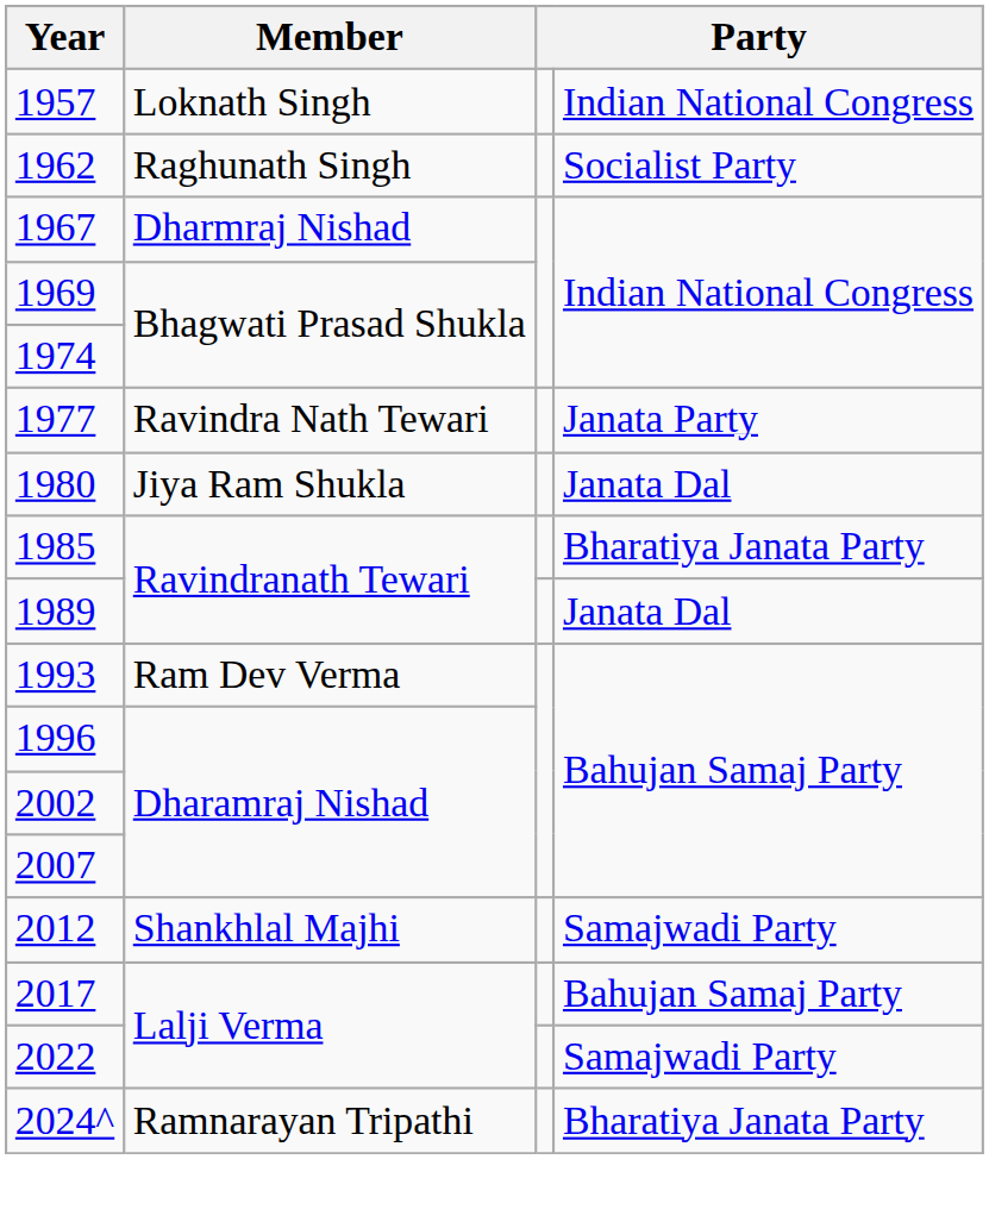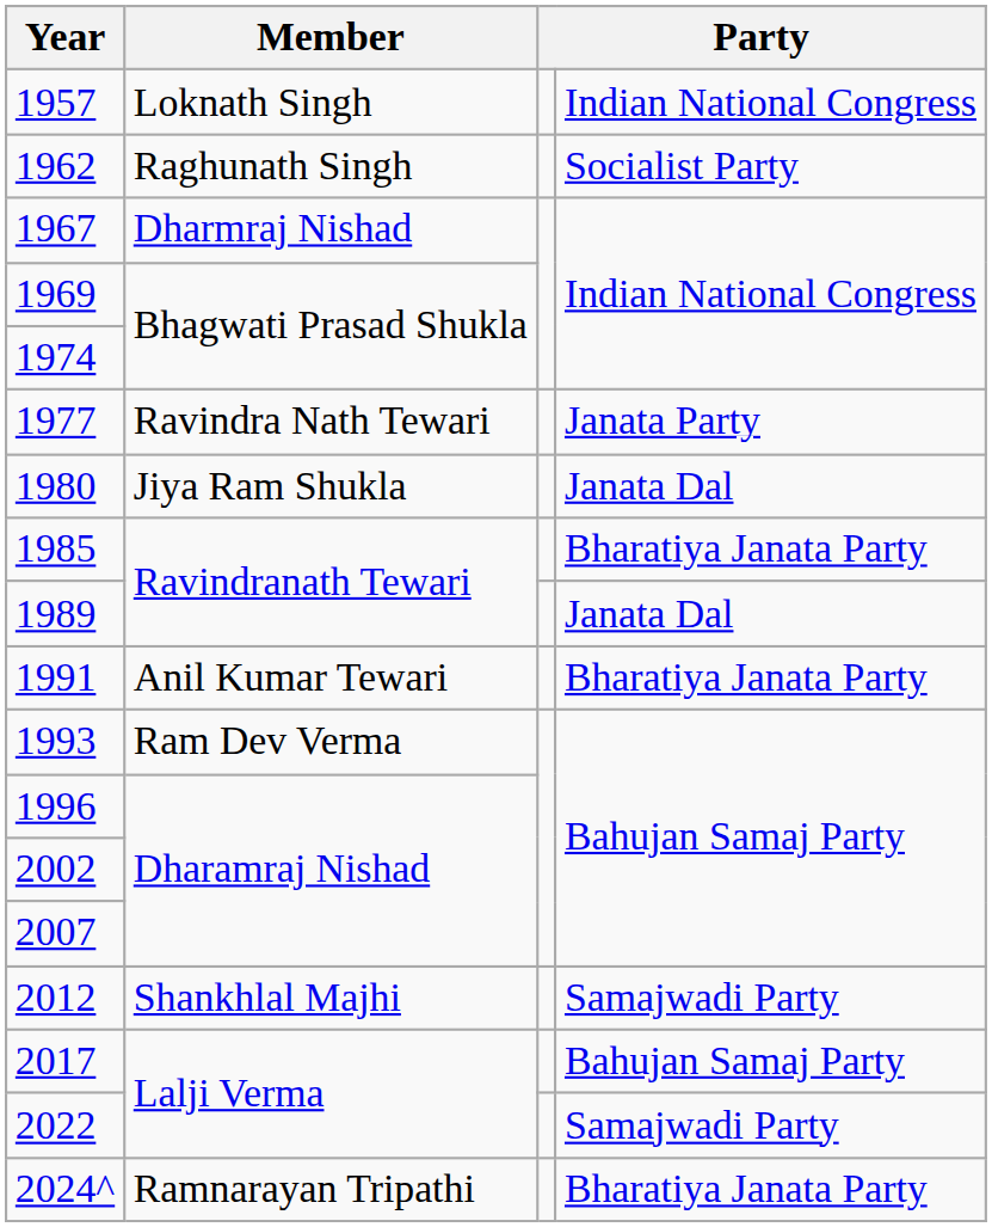+ row: 1991 | Anil Kumar Tewari | Bharatiya Janata Party
